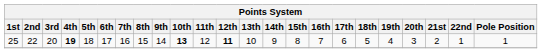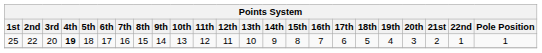25 | 10th: bold -> normal
25 | 12th: bold -> normal
